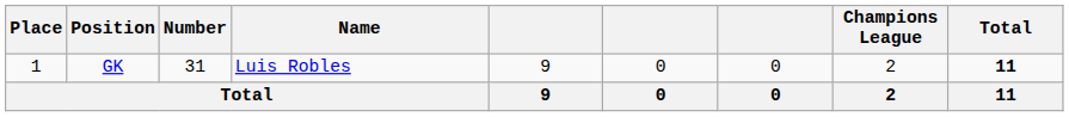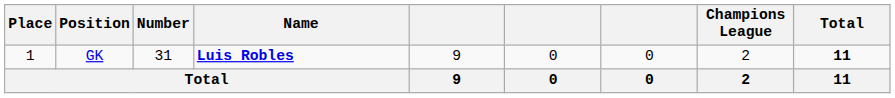GK | Name: normal -> bold
